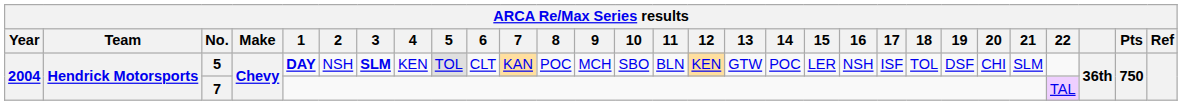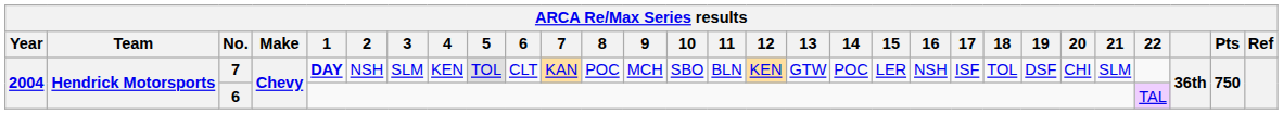row 3 | No.: 5 -> 7
row 3 | 3: bold -> normal
row 4 | No.: 7 -> 6
